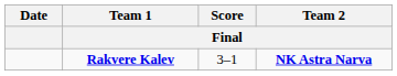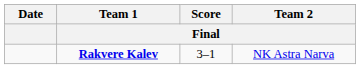Rakvere Kalev | Team 2 / Final: bold -> normal
